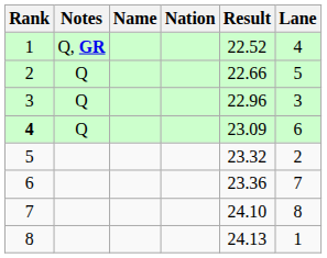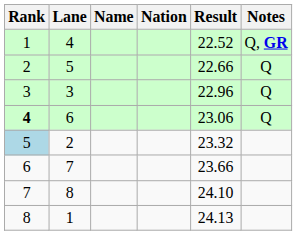columns swapped: Lane <-> Notes
row 5 | Result: 23.09 -> 23.06
row 6 | Rank: no background -> lightblue background
row 7 | Result: 23.36 -> 23.66
